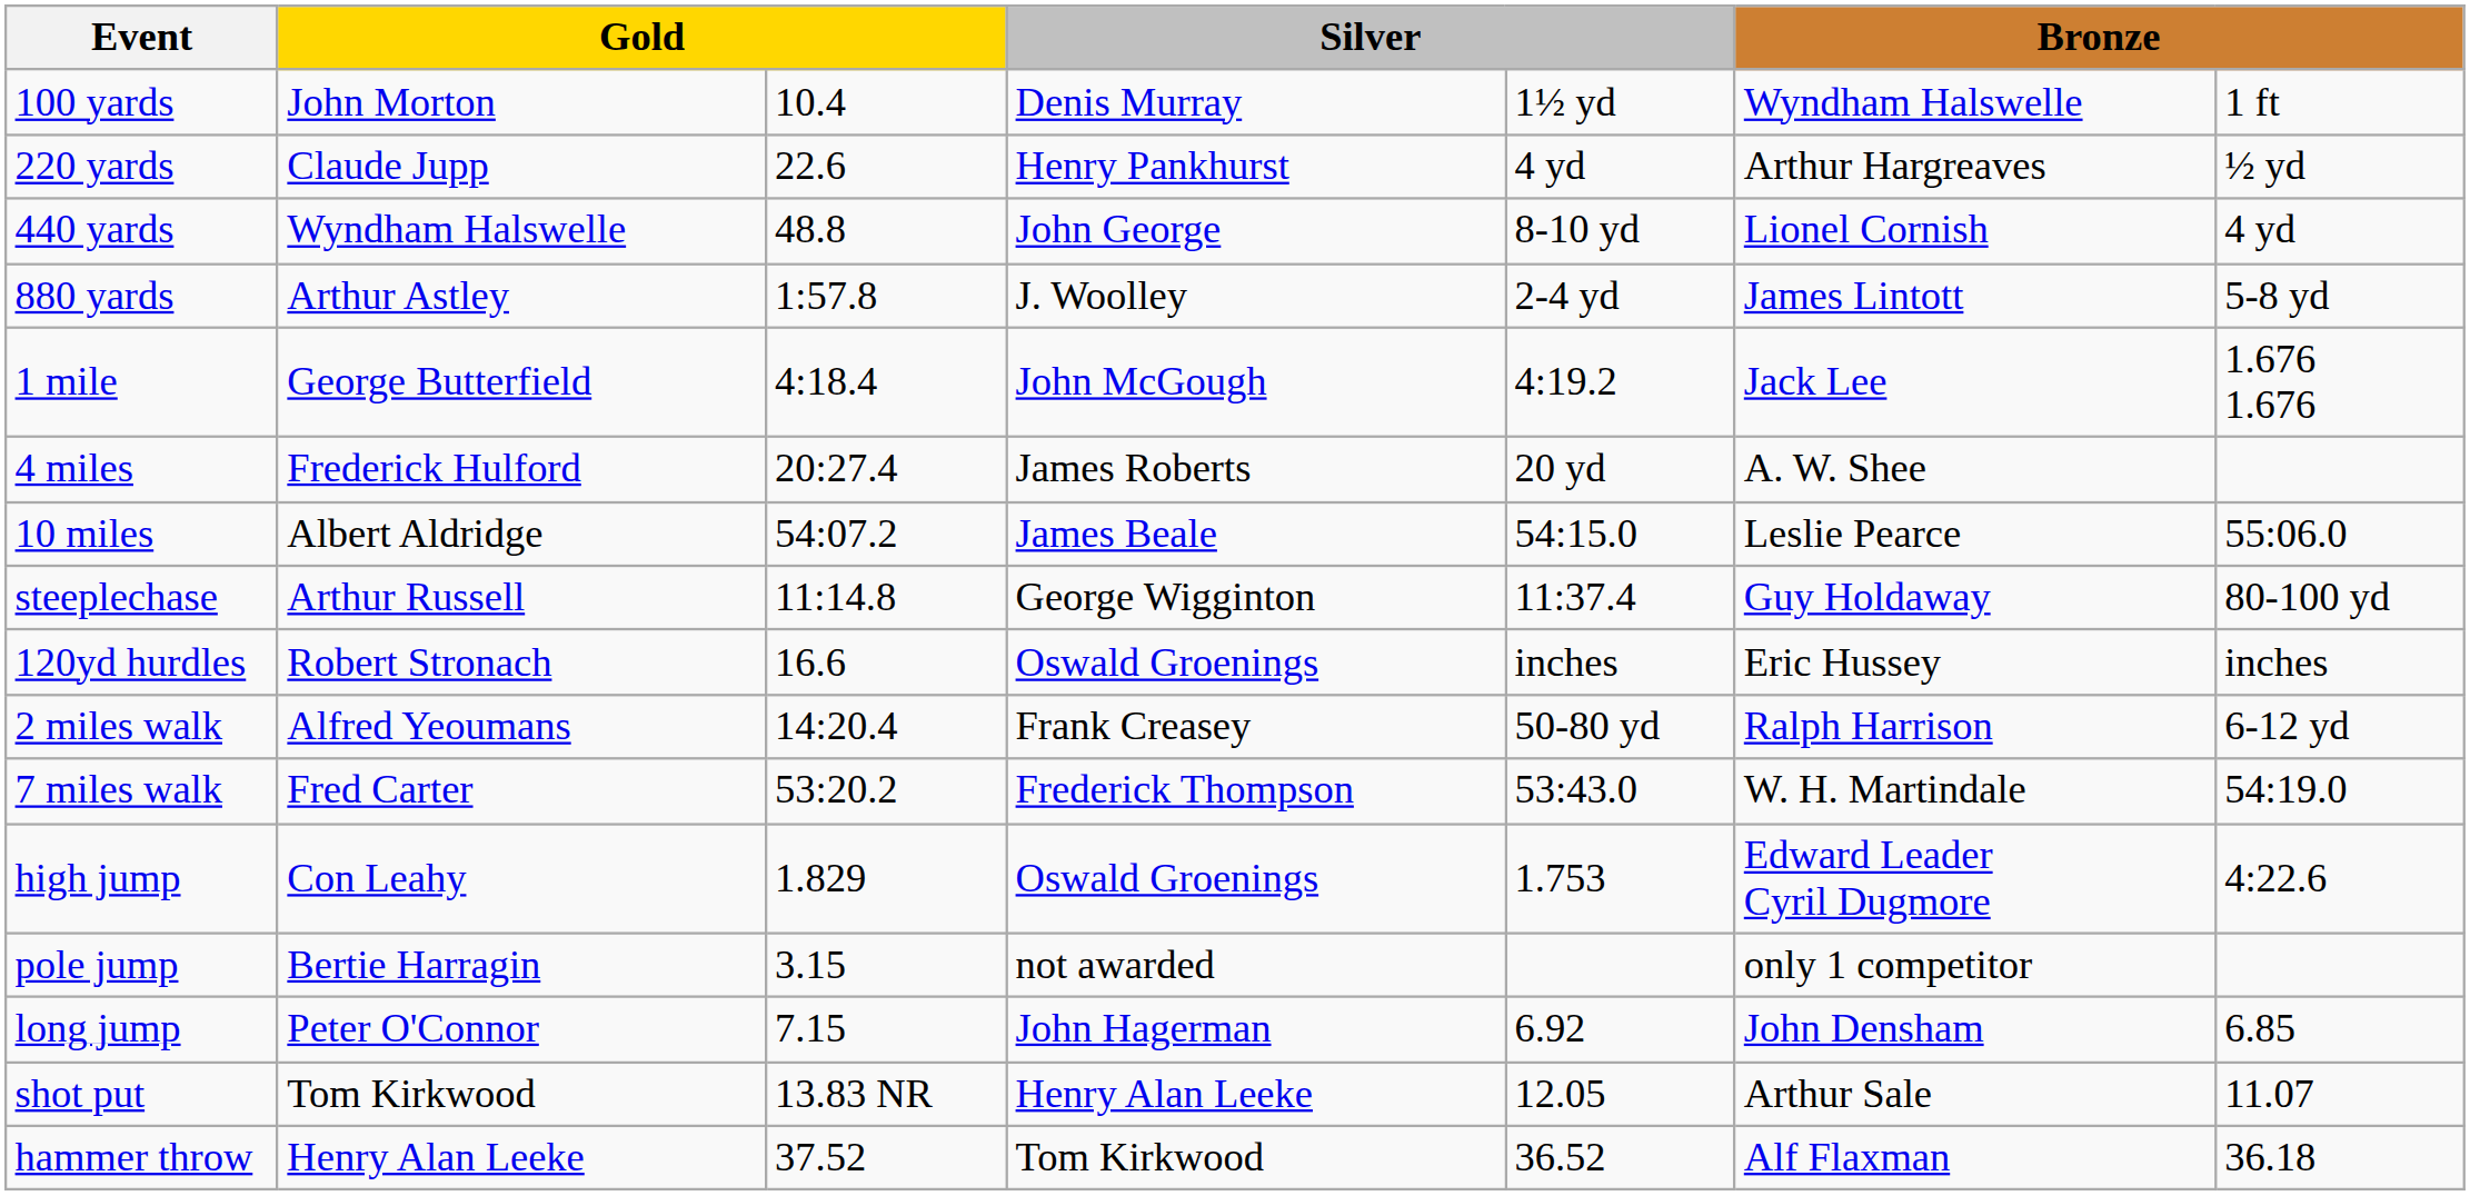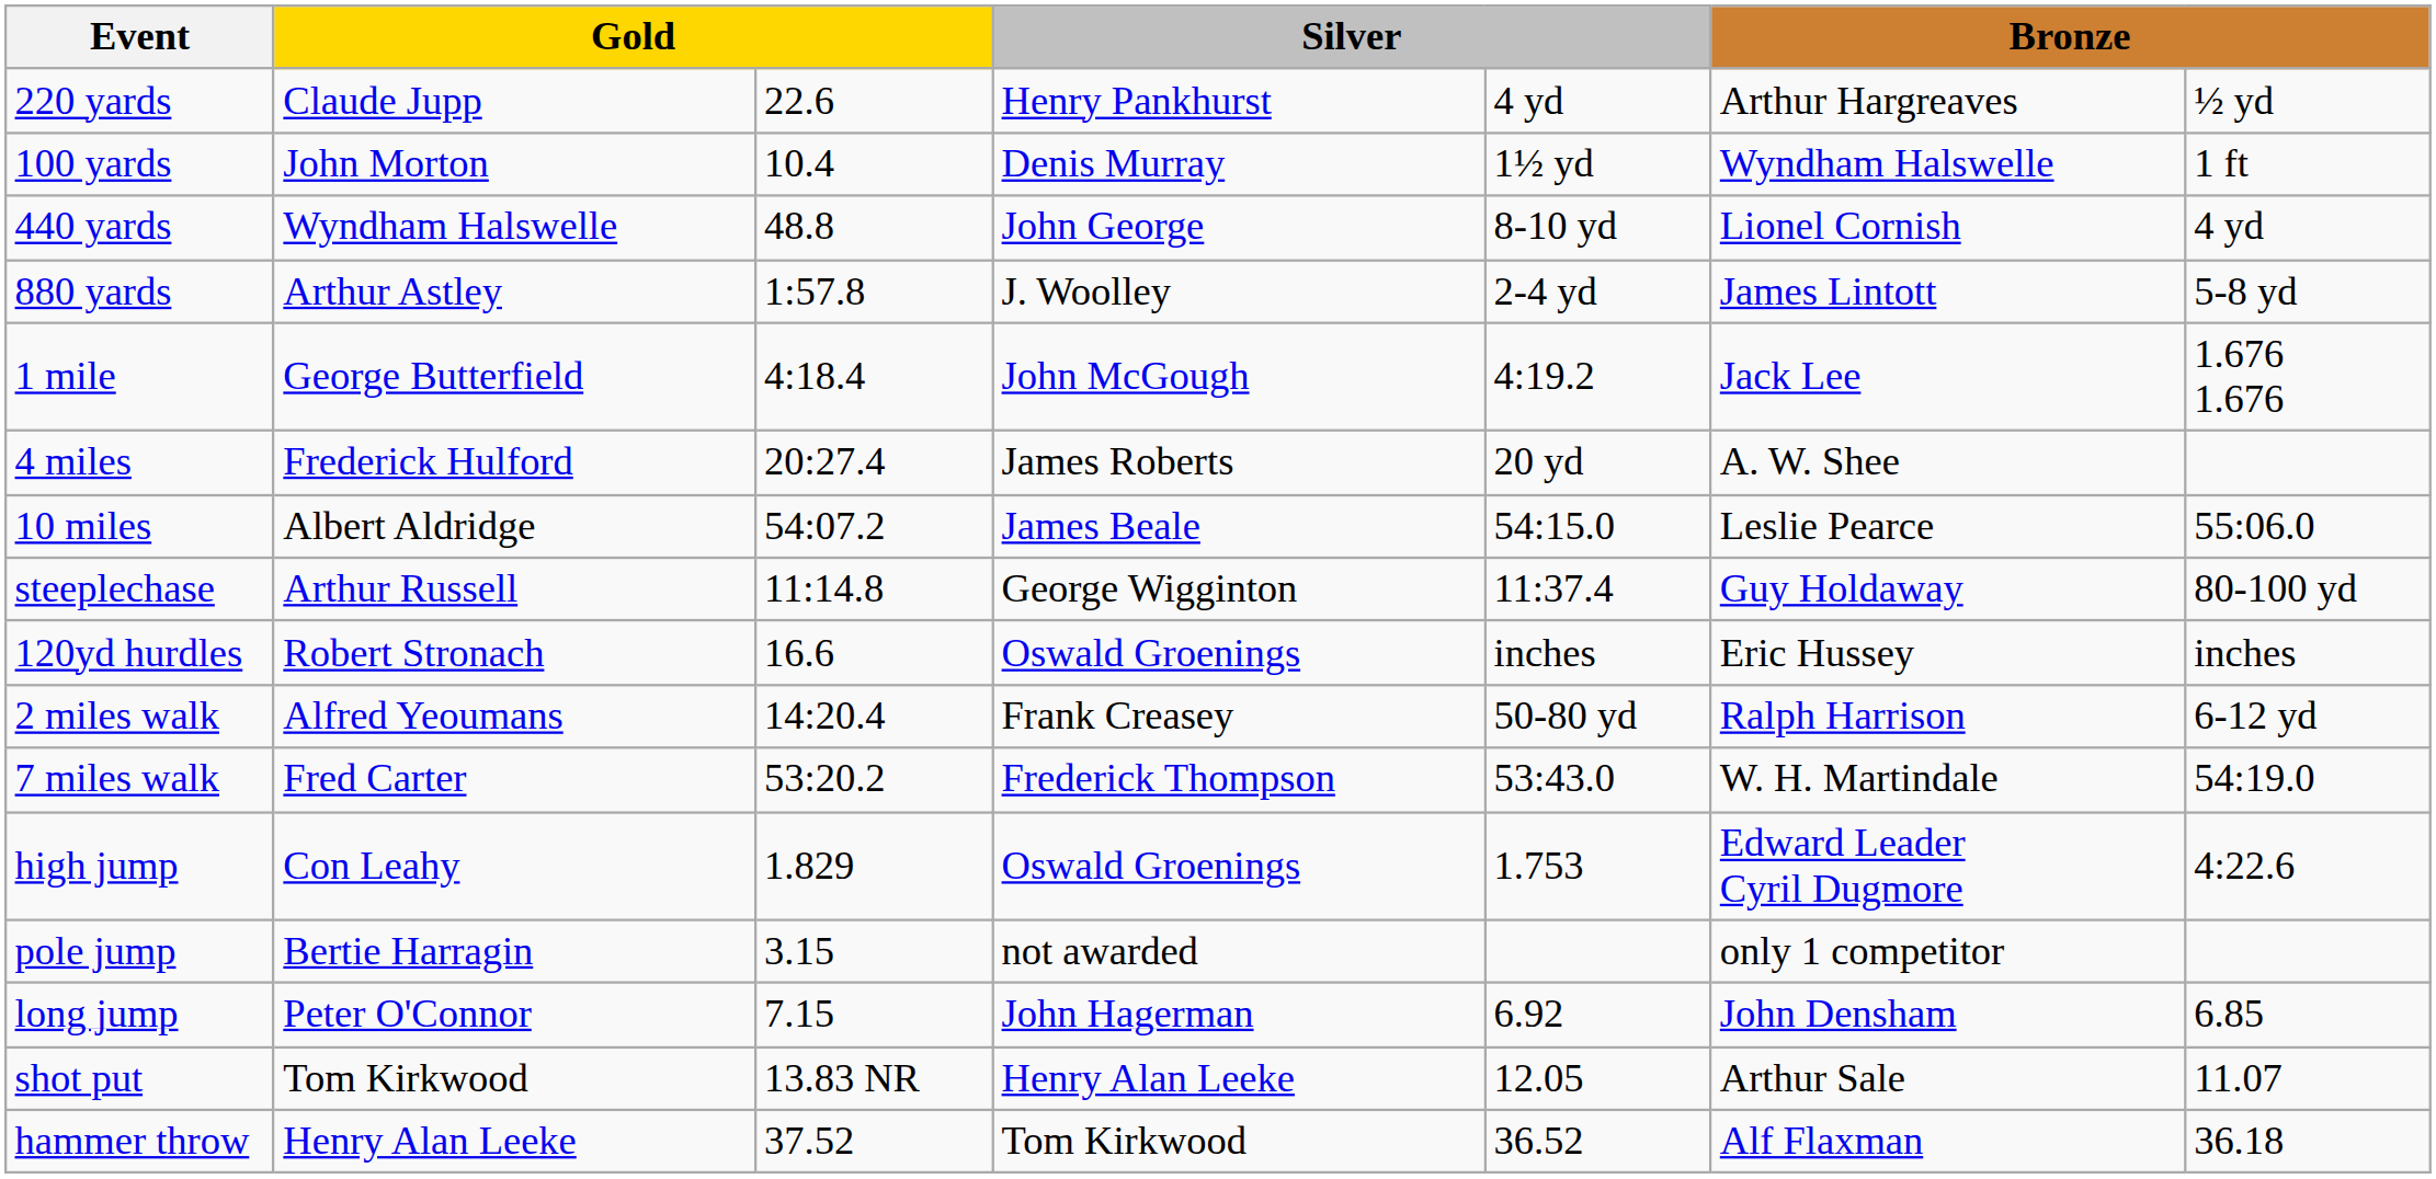rows swapped: 100 yards <-> 220 yards
